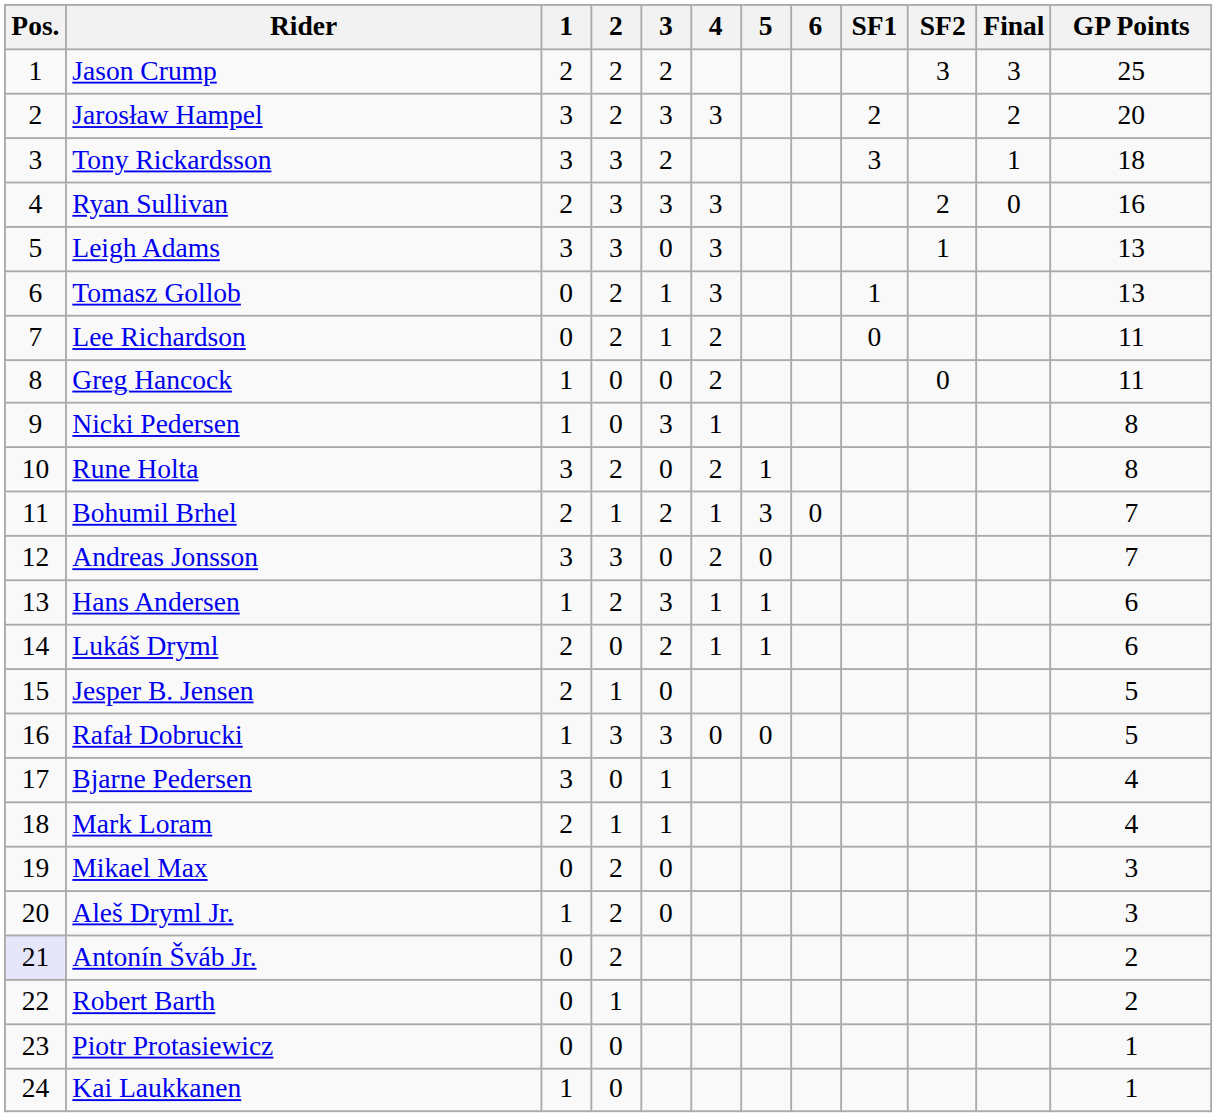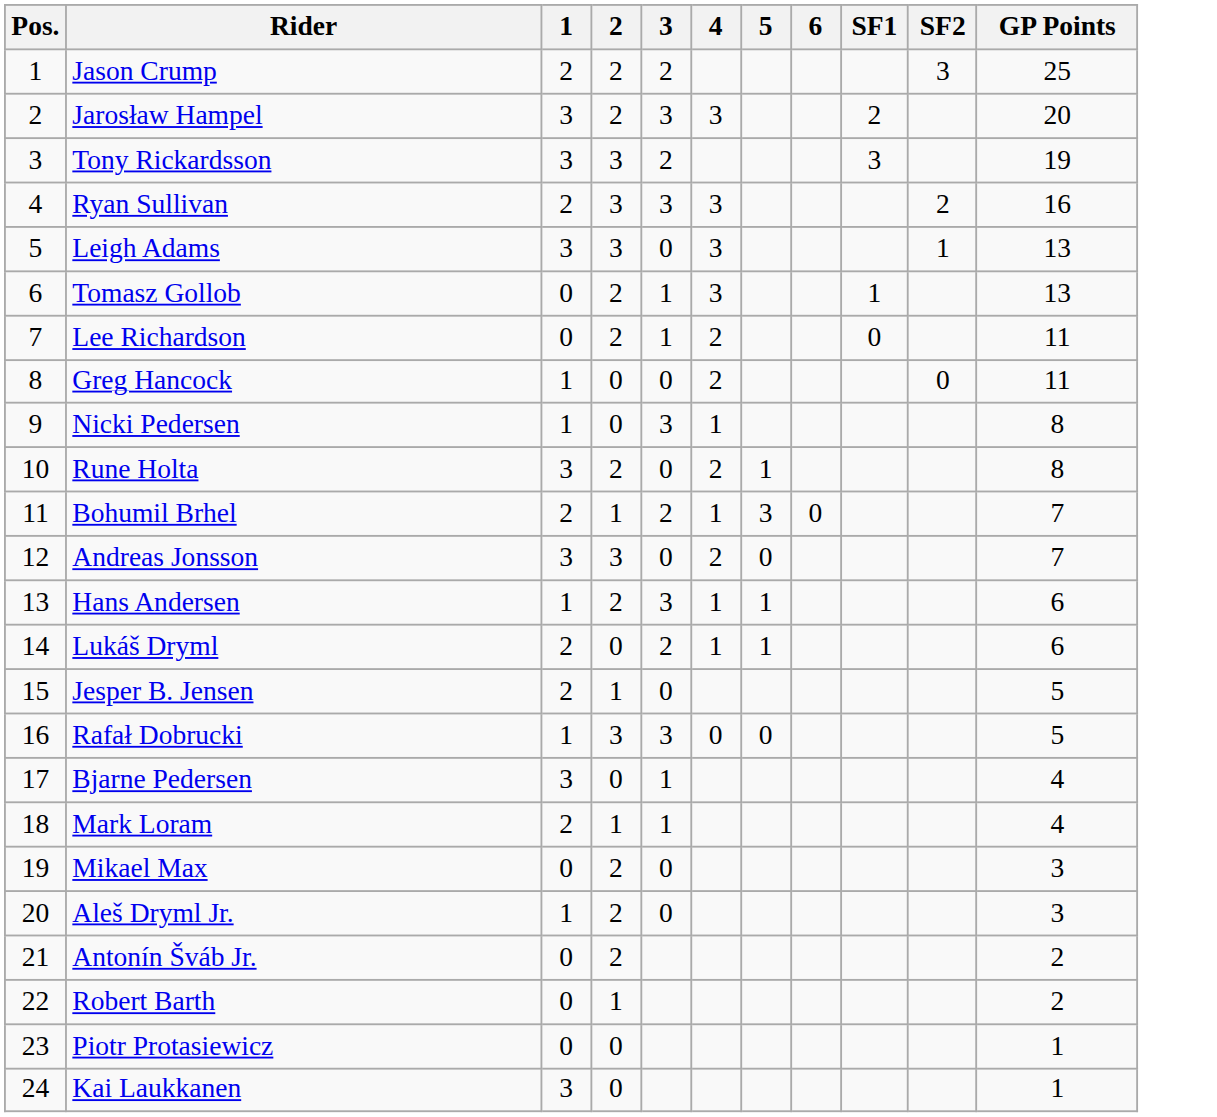- column: Final | 3 | 2 | 1 | 0
Tony Rickardsson | GP Points: 18 -> 19
Antonín Šváb Jr. | Pos.: lavender background -> no background
Kai Laukkanen | 1: 1 -> 3
